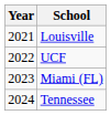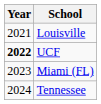UCF | Year: normal -> bold
